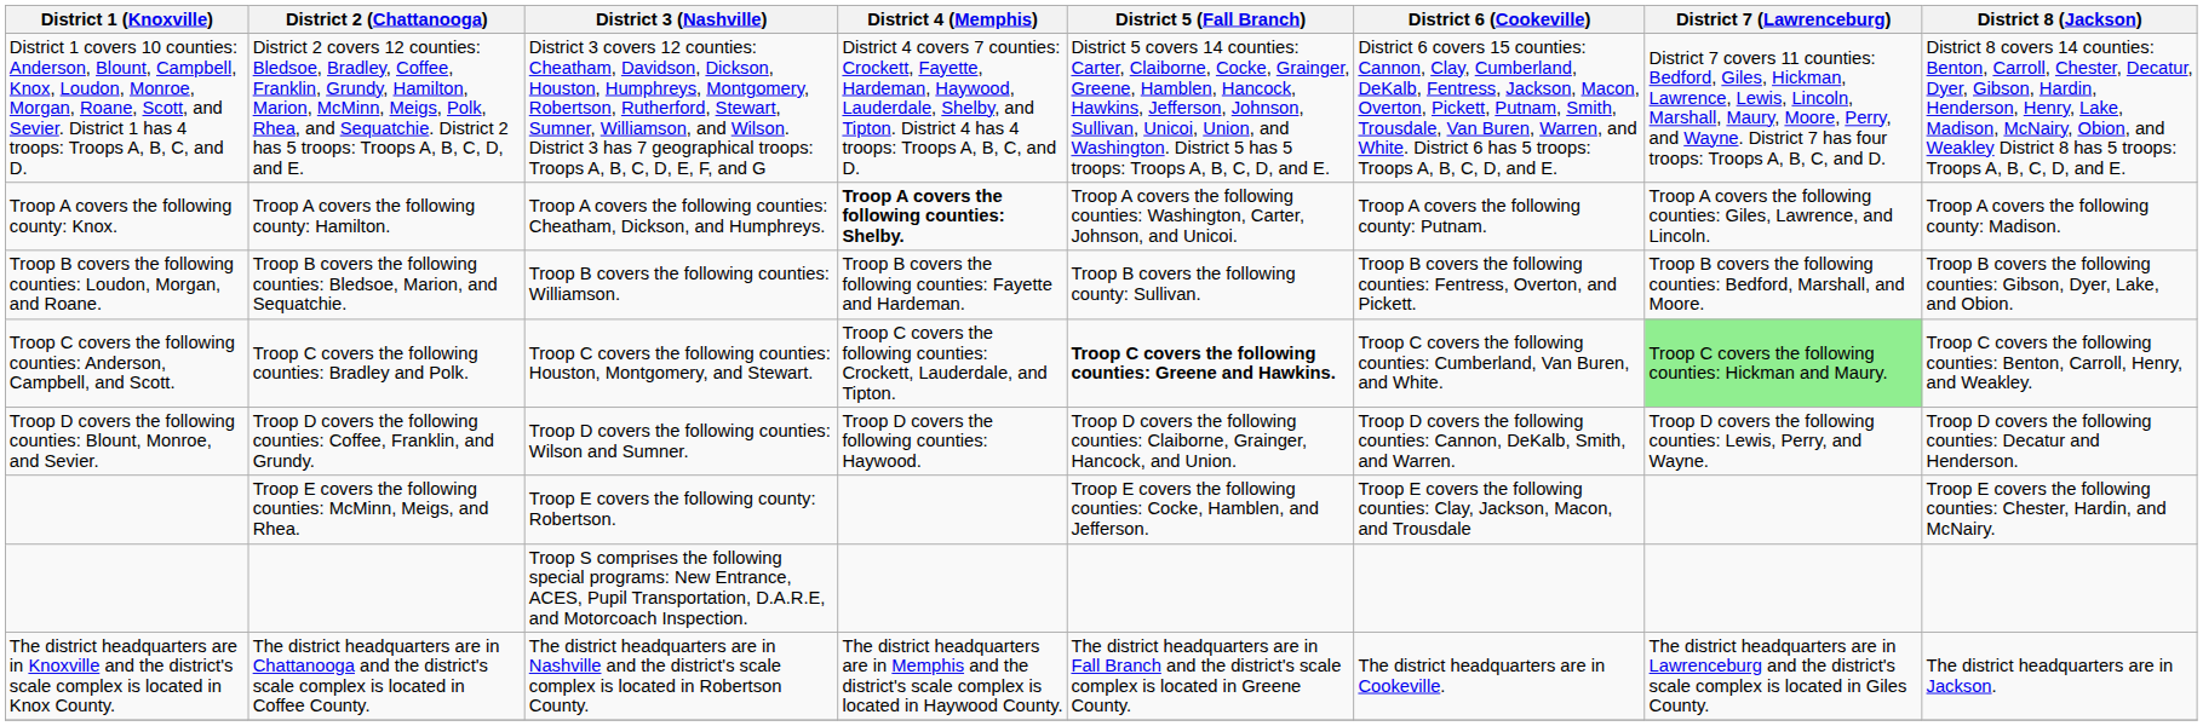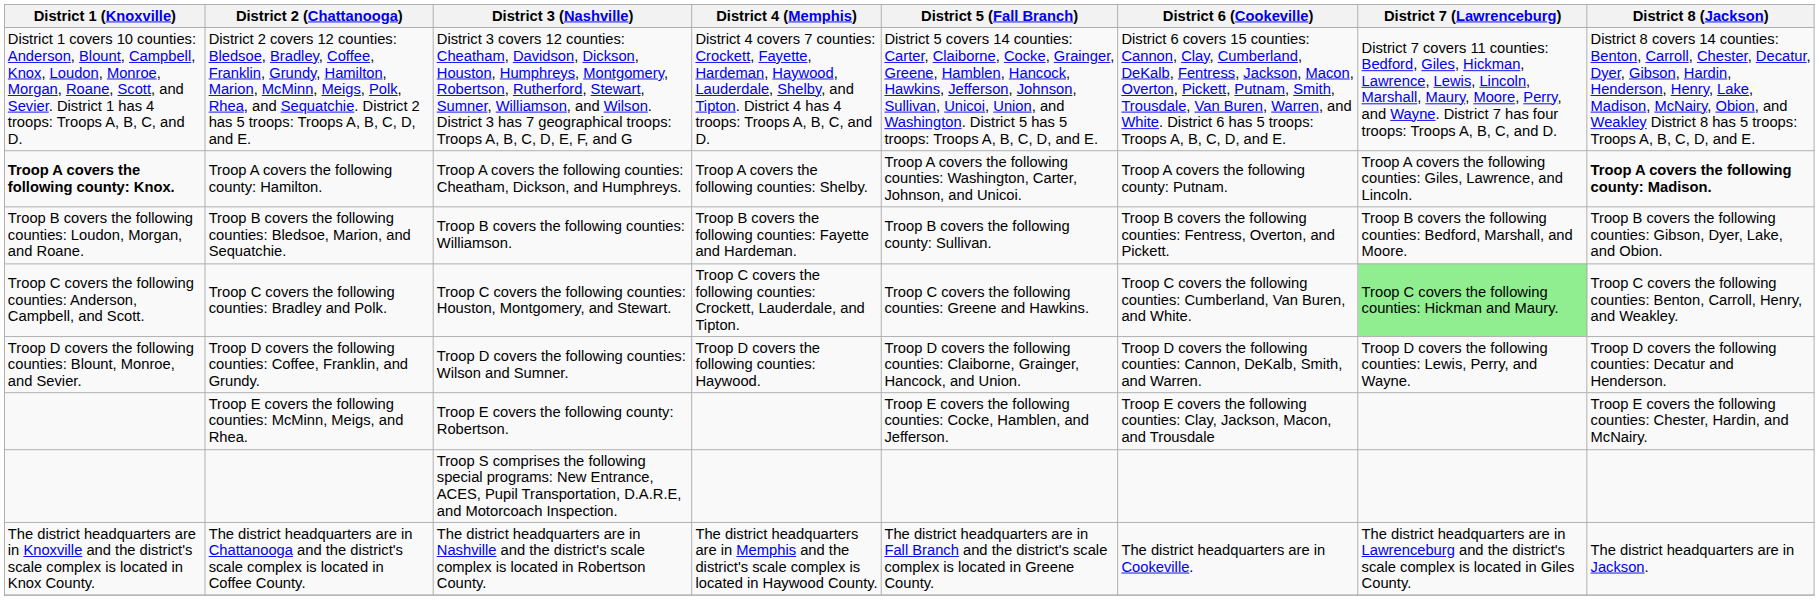Troop A covers the following county: Hamilton. | District 1 (Knoxville): normal -> bold
Troop A covers the following county: Hamilton. | District 4 (Memphis): bold -> normal
Troop A covers the following county: Hamilton. | District 8 (Jackson): normal -> bold
Troop C covers the following counties: Bradley and Polk. | District 5 (Fall Branch): bold -> normal
